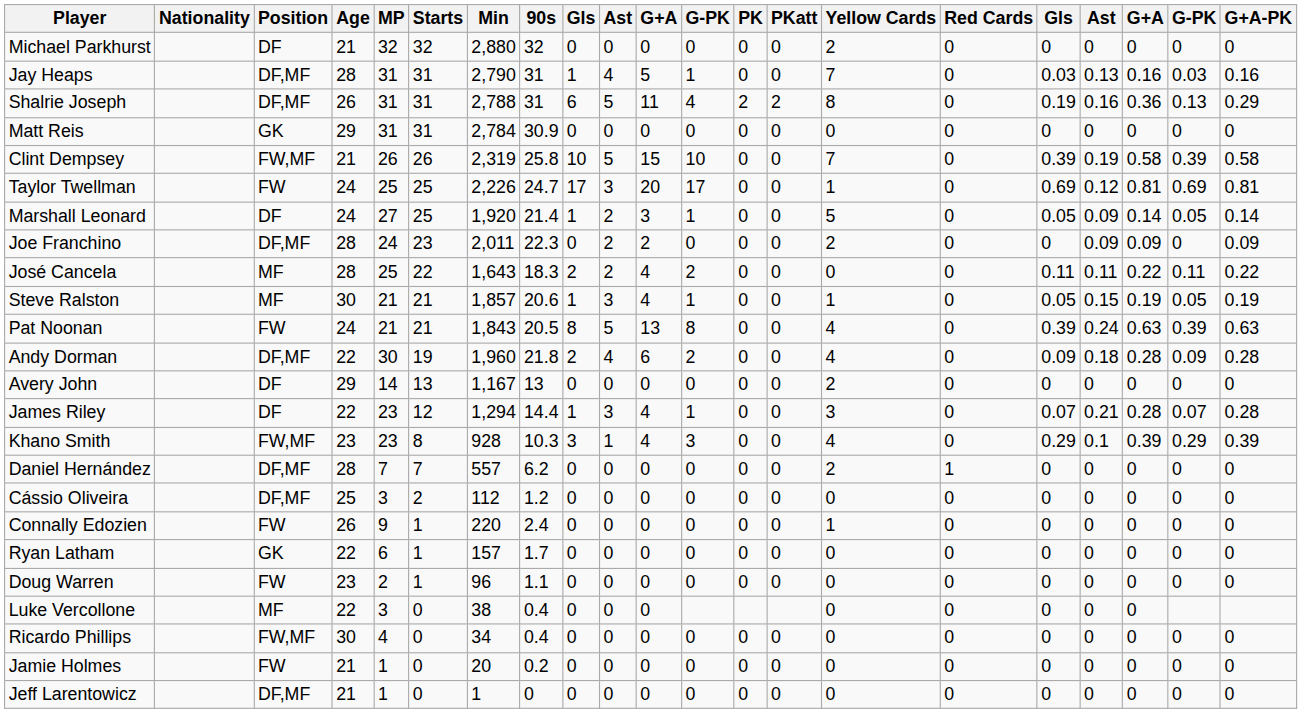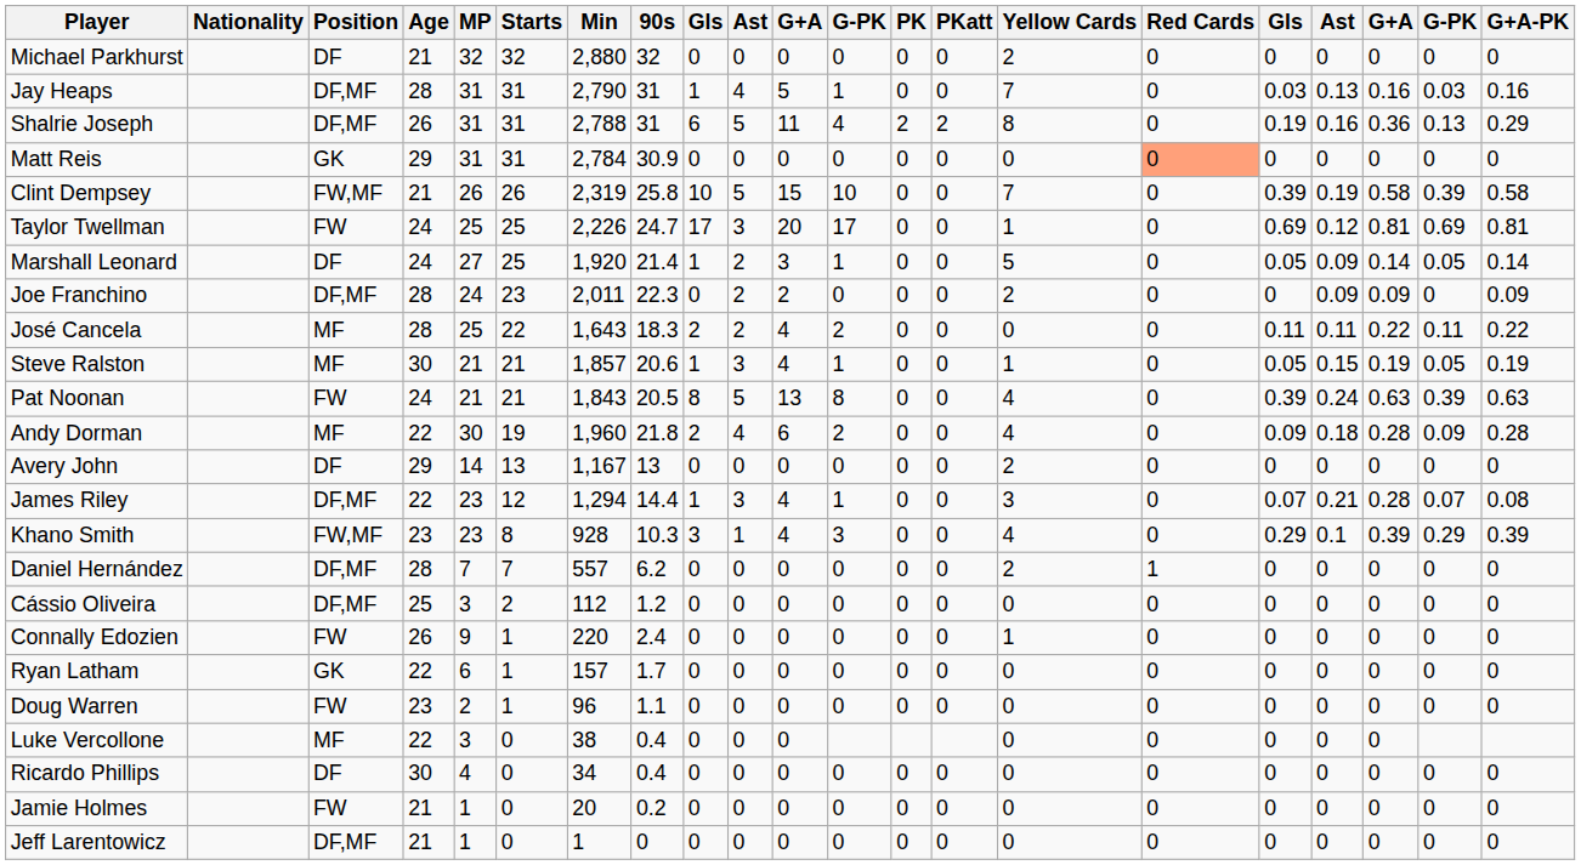Matt Reis | Red Cards: no background -> lightsalmon background
Andy Dorman | Position: DF,MF -> MF
James Riley | Position: DF -> DF,MF
James Riley | G+A-PK: 0.28 -> 0.08
Ricardo Phillips | Position: FW,MF -> DF
